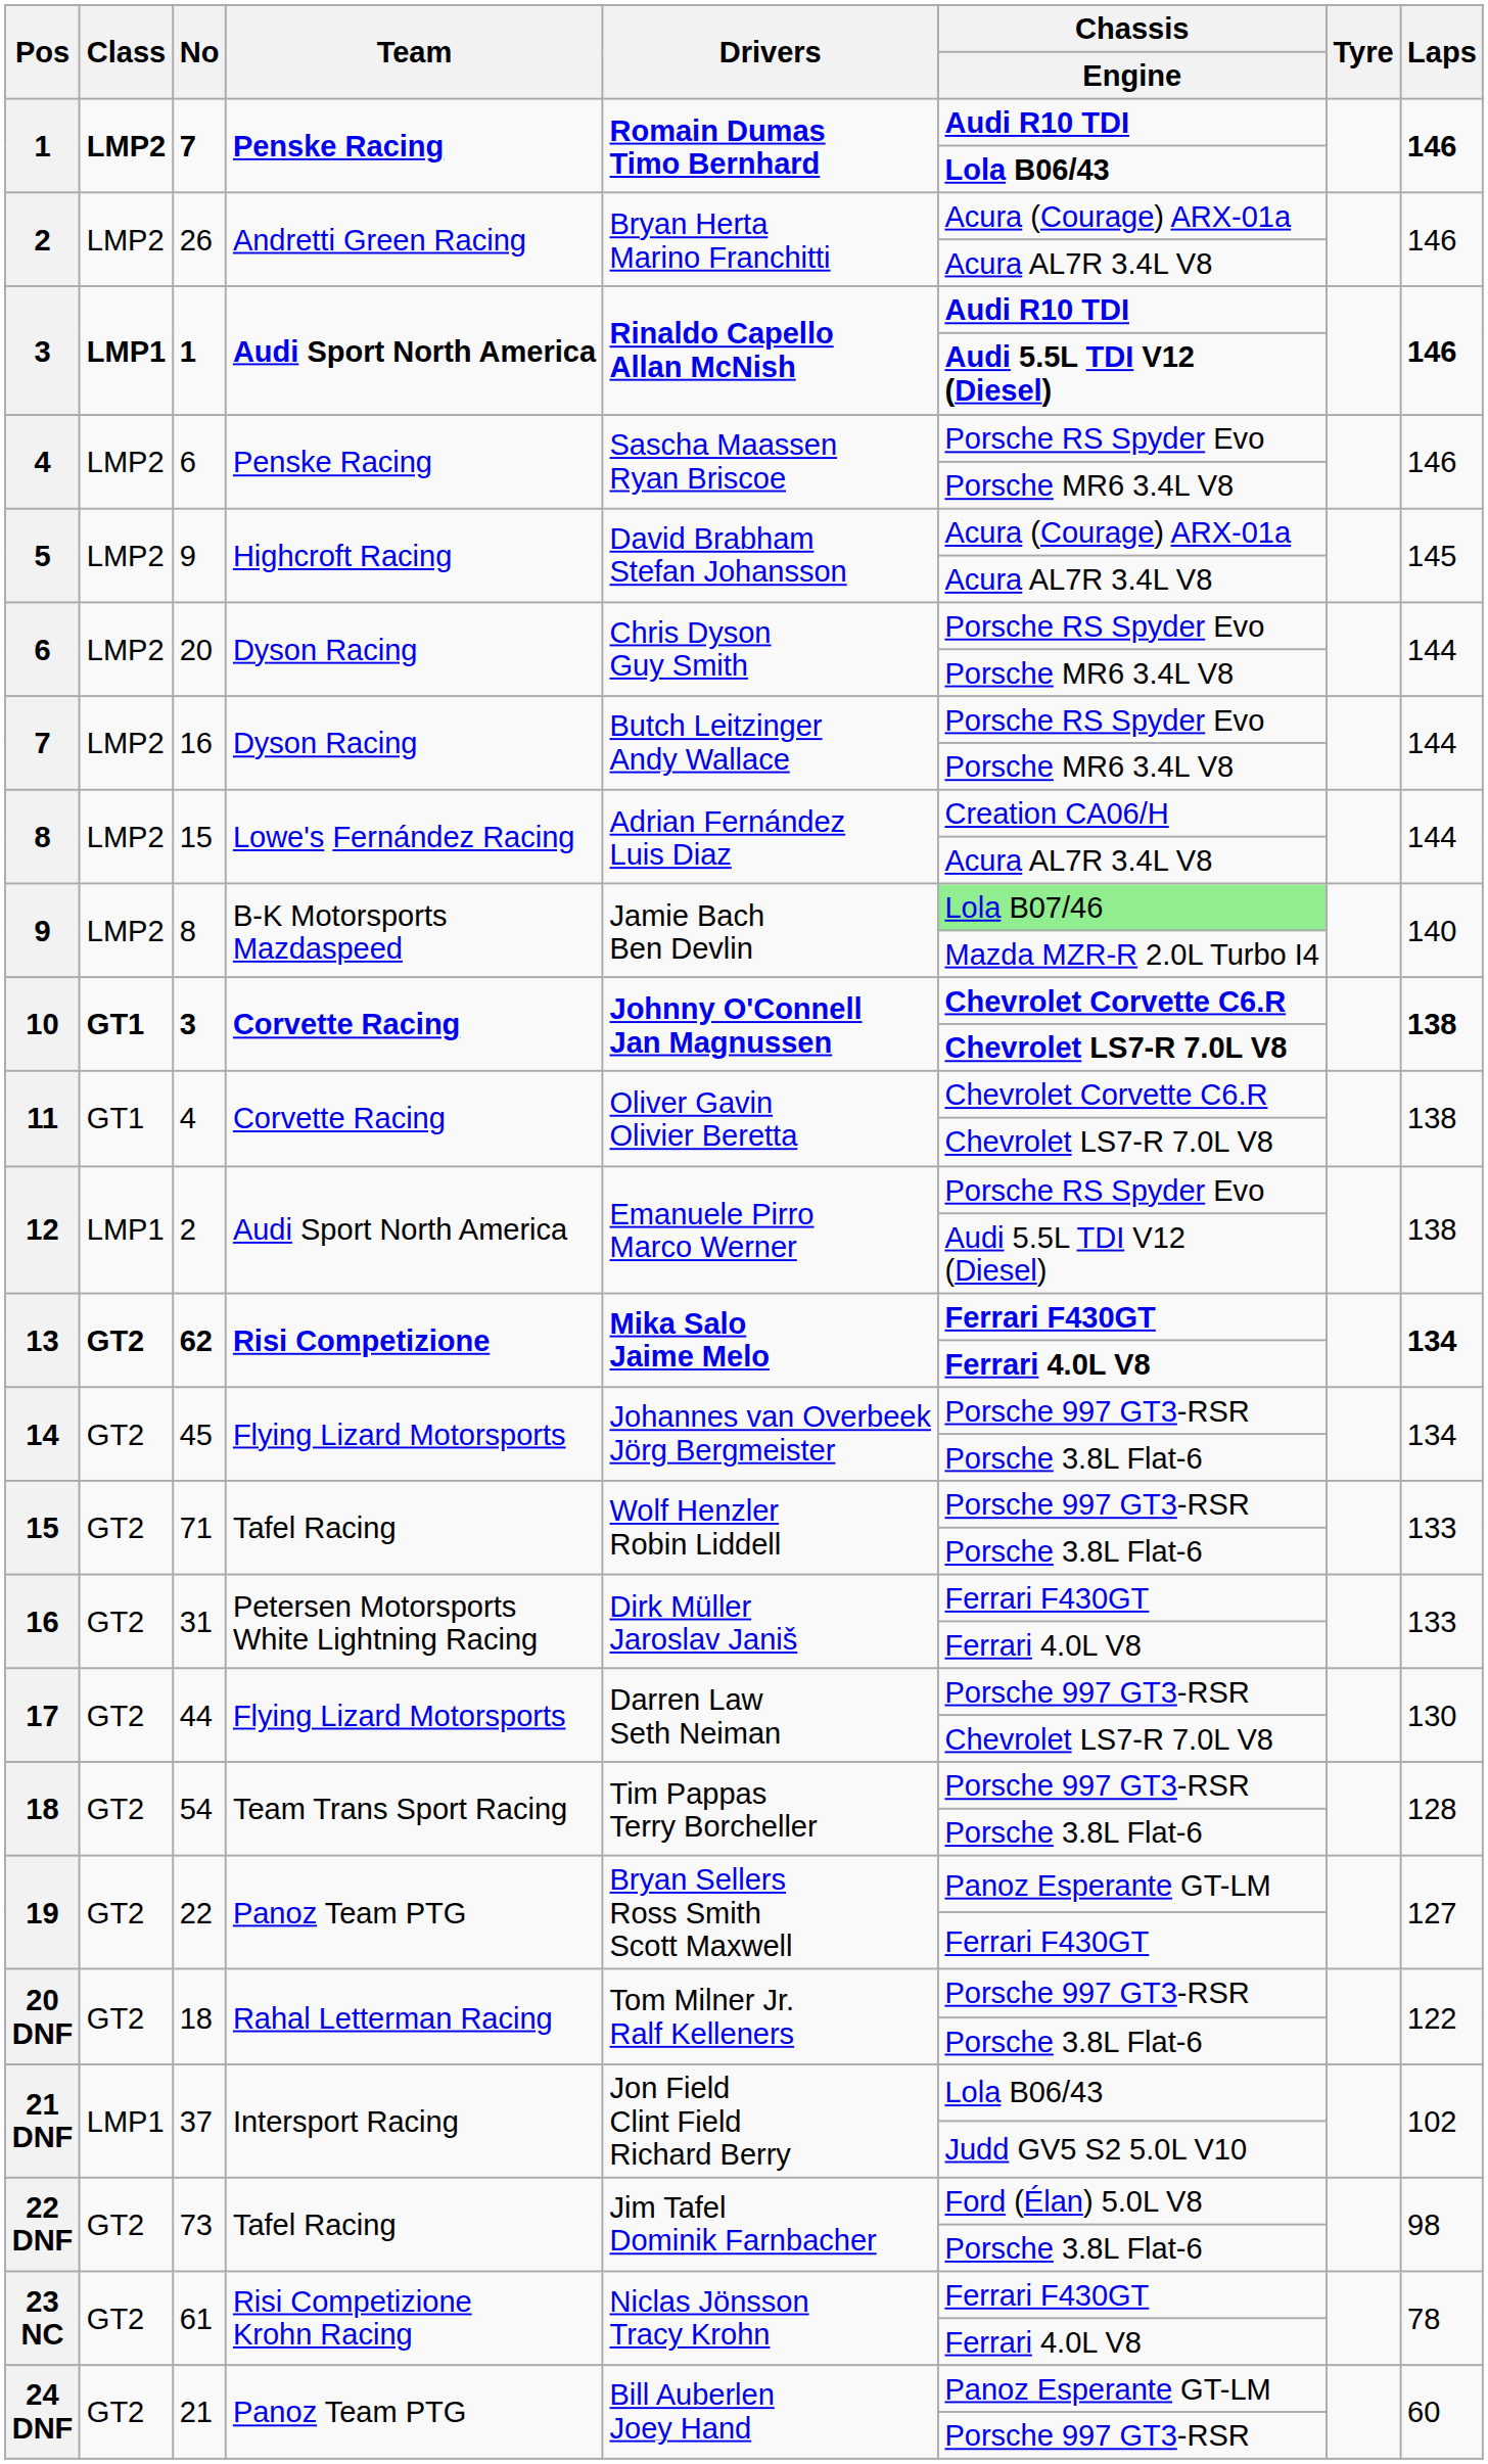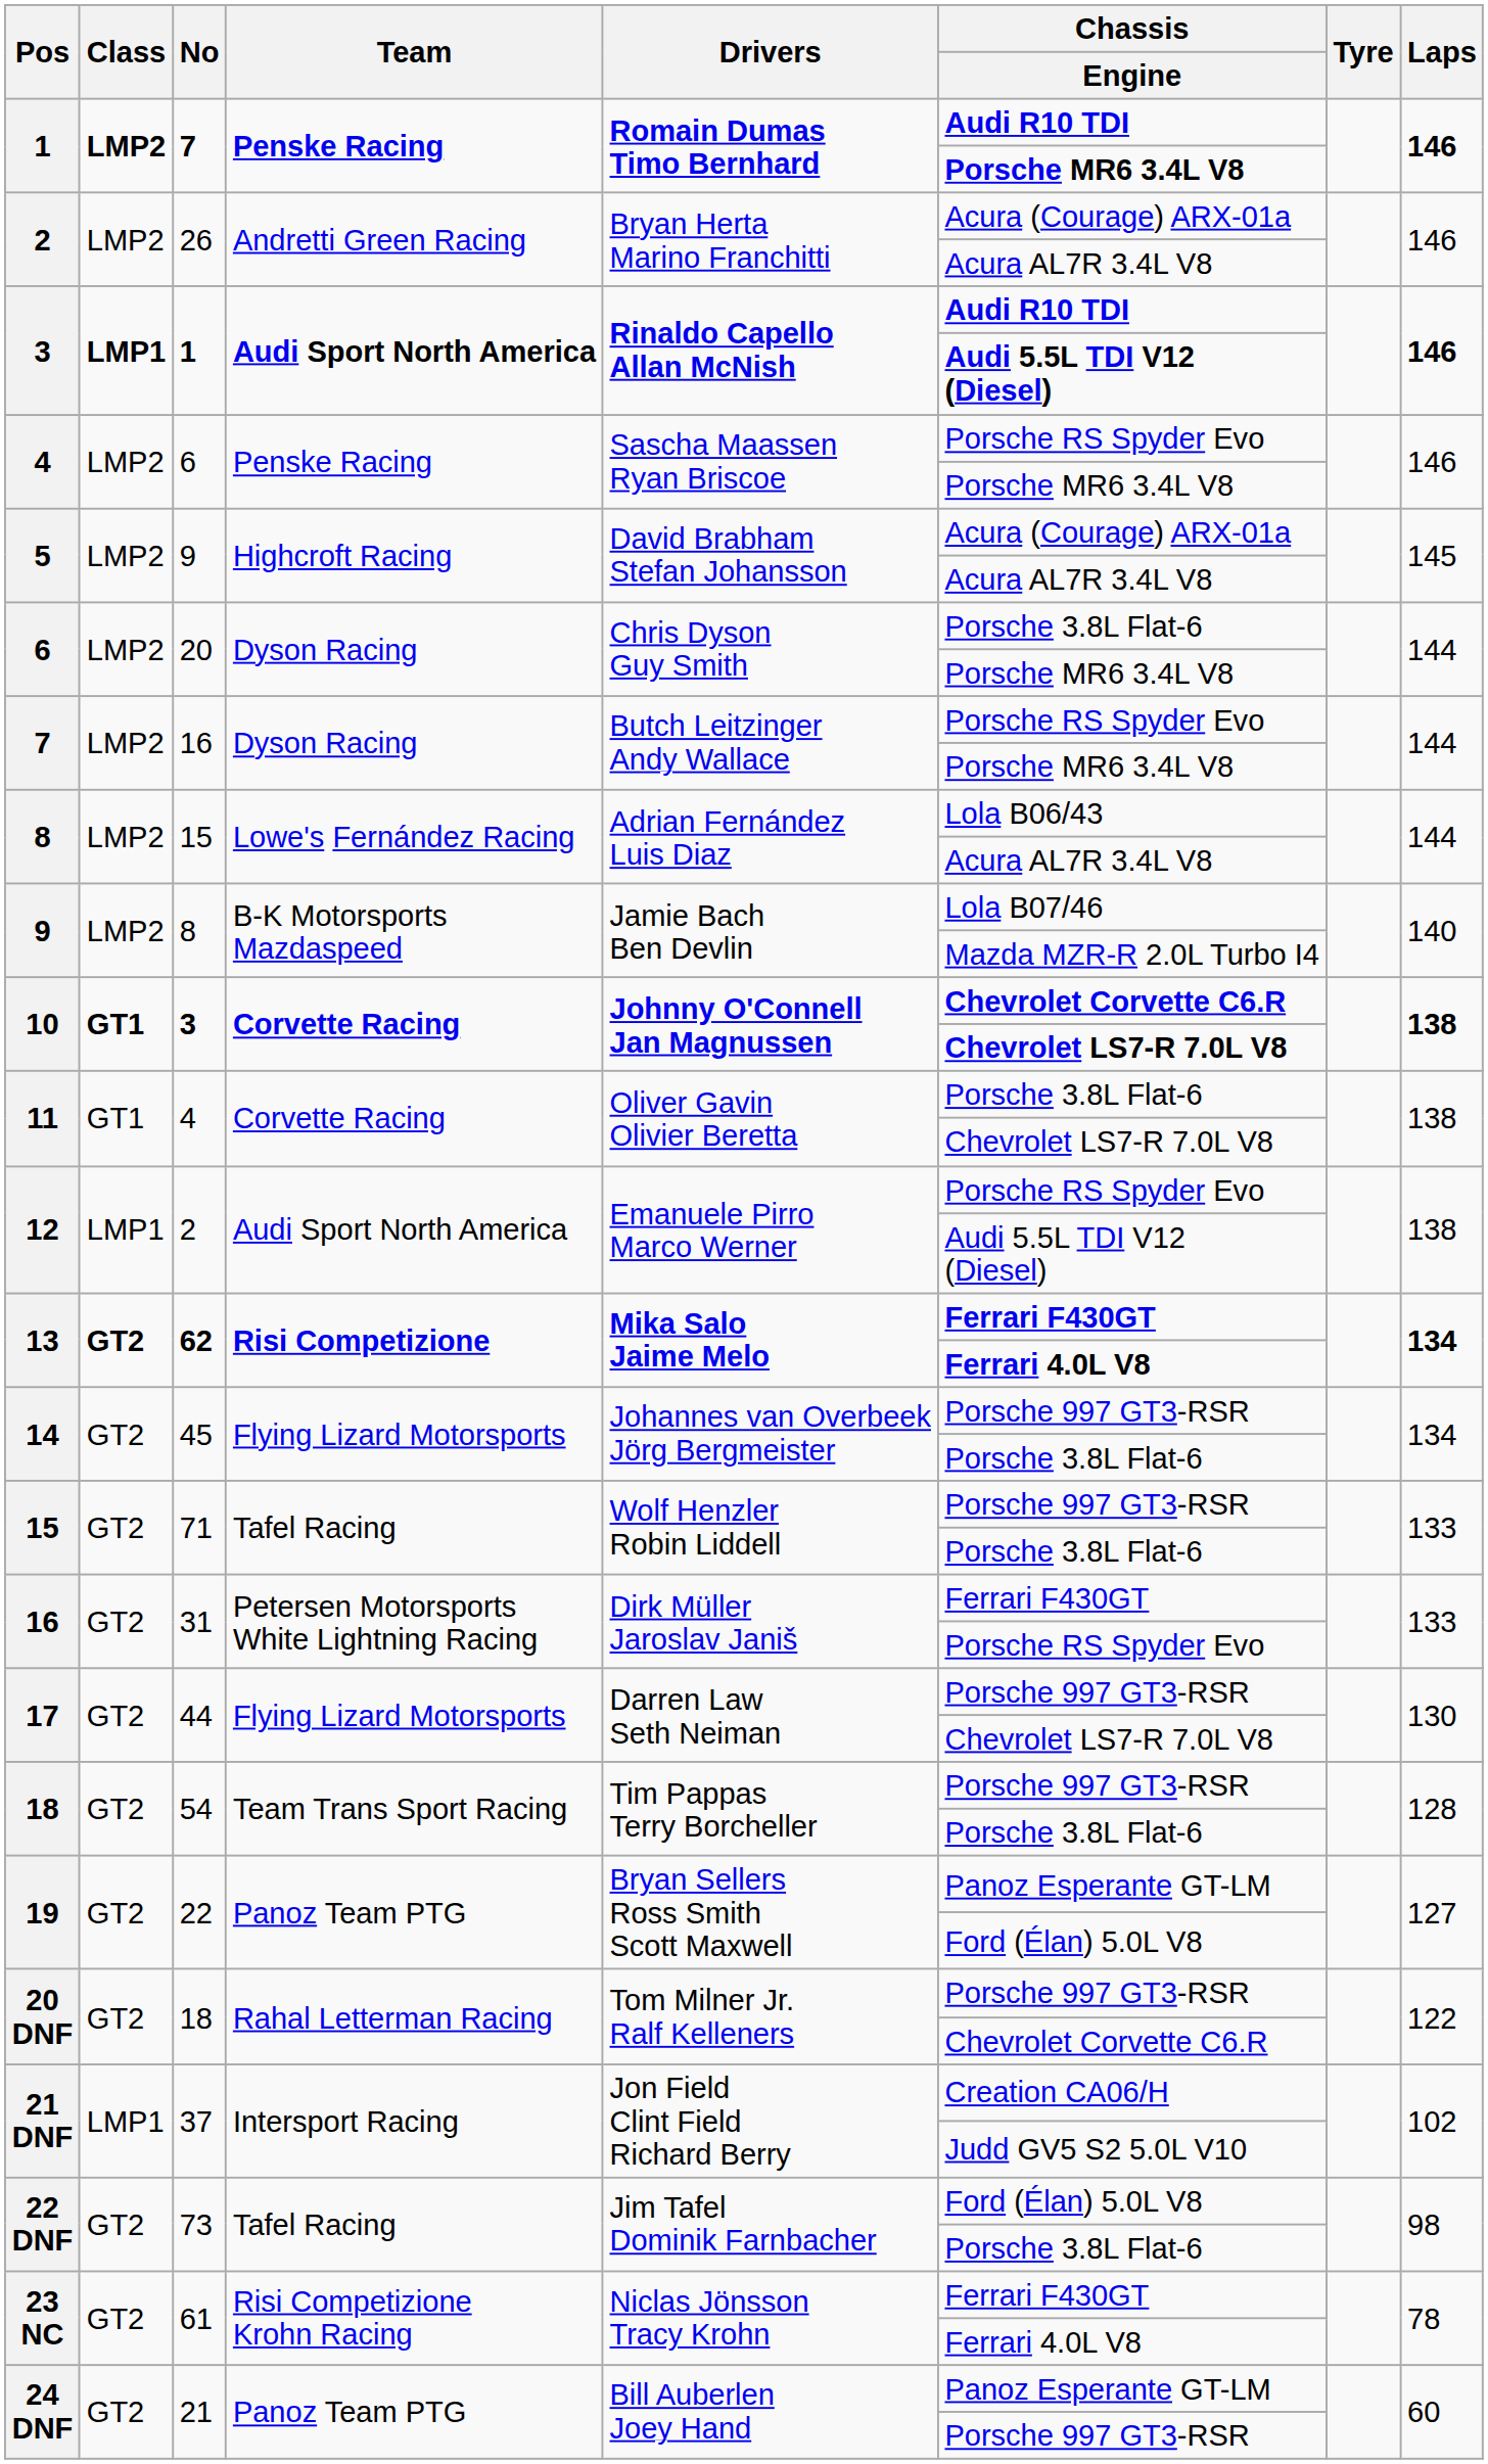row 4 | Chassis / Engine: Lola B06/43 -> Porsche MR6 3.4L V8
row 13 | Chassis / Engine: Porsche RS Spyder Evo -> Porsche 3.8L Flat-6
row 17 | Chassis / Engine: Creation CA06/H -> Lola B06/43
row 19 | Chassis / Engine: lightgreen background -> no background
row 23 | Chassis / Engine: Chevrolet Corvette C6.R -> Porsche 3.8L Flat-6
row 34 | Chassis / Engine: Ferrari 4.0L V8 -> Porsche RS Spyder Evo
row 40 | Chassis / Engine: Ferrari F430GT -> Ford (Élan) 5.0L V8
row 42 | Chassis / Engine: Porsche 3.8L Flat-6 -> Chevrolet Corvette C6.R
row 43 | Chassis / Engine: Lola B06/43 -> Creation CA06/H
